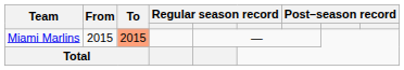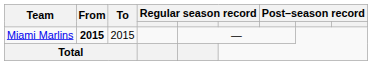Miami Marlins | From: normal -> bold
Miami Marlins | To: lightsalmon background -> no background
